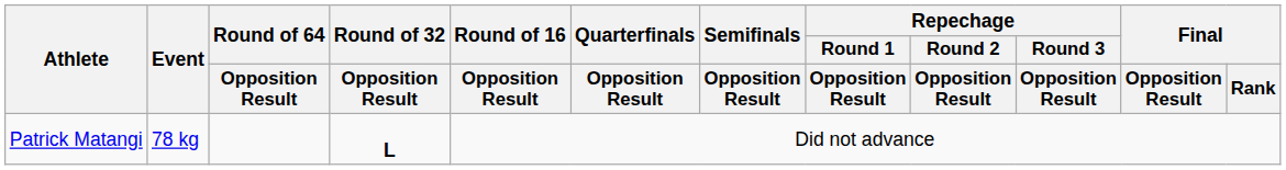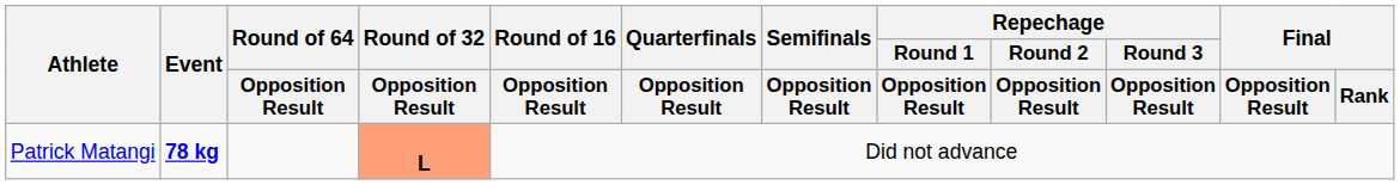Patrick Matangi | Event: normal -> bold
Patrick Matangi | Round of 32 / Opposition Result: no background -> lightsalmon background
